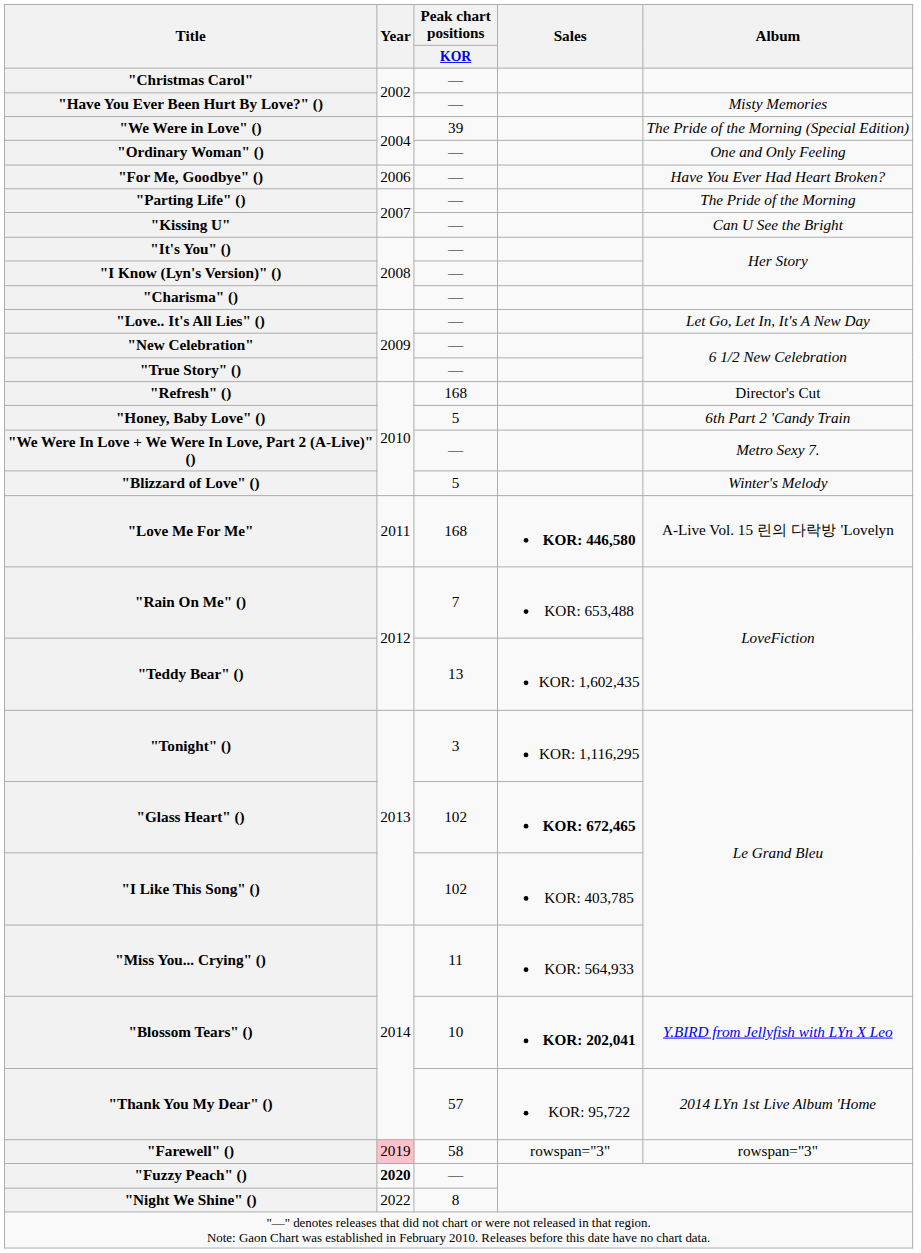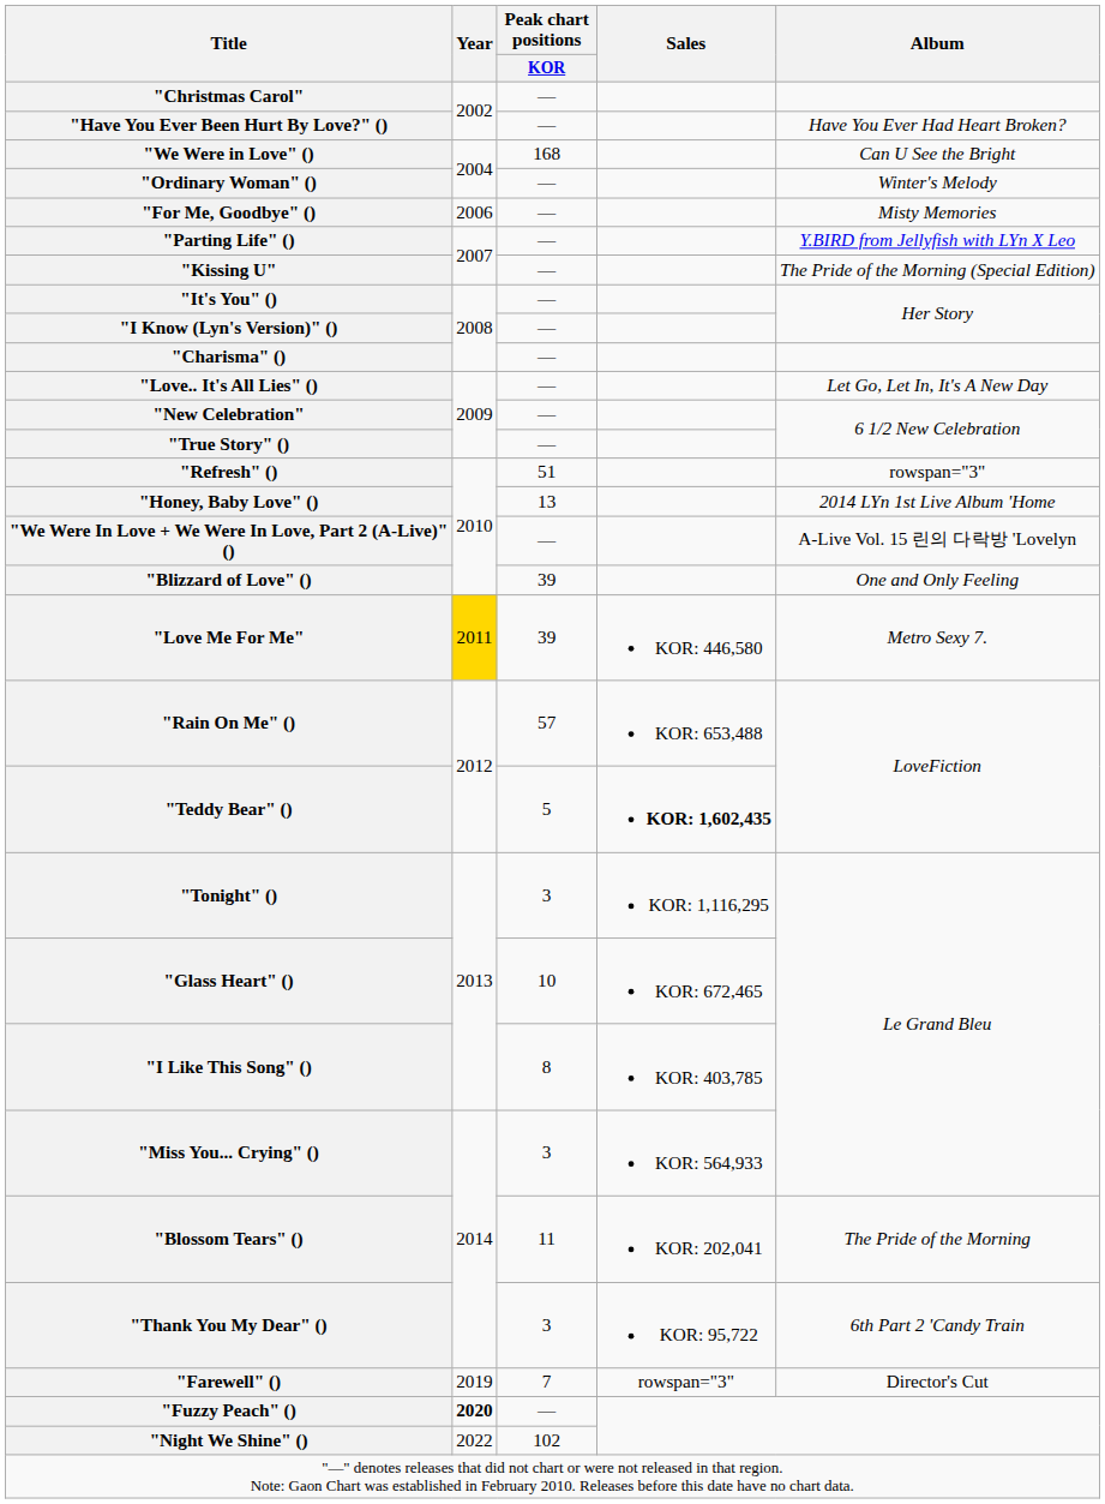"Have You Ever Been Hurt By Love?" () | Album: Misty Memories -> Have You Ever Had Heart Broken?
"We Were in Love" () | Peak chart positions / KOR: 39 -> 168
"We Were in Love" () | Album: The Pride of the Morning (Special Edition) -> Can U See the Bright
"Ordinary Woman" () | Album: One and Only Feeling -> Winter's Melody
"For Me, Goodbye" () | Album: Have You Ever Had Heart Broken? -> Misty Memories
"Parting Life" () | Album: The Pride of the Morning -> Y.BIRD from Jellyfish with LYn X Leo
"Kissing U" | Album: Can U See the Bright -> The Pride of the Morning (Special Edition)
"Refresh" () | Peak chart positions / KOR: 168 -> 51
"Refresh" () | Album: Director's Cut -> rowspan="3"
"Honey, Baby Love" () | Peak chart positions / KOR: 5 -> 13
"Honey, Baby Love" () | Album: 6th Part 2 'Candy Train -> 2014 LYn 1st Live Album 'Home
"We Were In Love + We Were In Love, Part 2 (A-Live)" () | Album: Metro Sexy 7. -> A-Live Vol. 15 린의 다락방 'Lovelyn
"Blizzard of Love" () | Peak chart positions / KOR: 5 -> 39
"Blizzard of Love" () | Album: Winter's Melody -> One and Only Feeling
"Love Me For Me" | Year: no background -> gold background
"Love Me For Me" | Peak chart positions / KOR: 168 -> 39
"Love Me For Me" | Sales: bold -> normal
"Love Me For Me" | Album: A-Live Vol. 15 린의 다락방 'Lovelyn -> Metro Sexy 7.
"Rain On Me" () | Peak chart positions / KOR: 7 -> 57
"Teddy Bear" () | Peak chart positions / KOR: 13 -> 5
"Teddy Bear" () | Sales: normal -> bold
"Glass Heart" () | Peak chart positions / KOR: 102 -> 10
"Glass Heart" () | Sales: bold -> normal
"I Like This Song" () | Peak chart positions / KOR: 102 -> 8
"Miss You... Crying" () | Peak chart positions / KOR: 11 -> 3
"Blossom Tears" () | Peak chart positions / KOR: 10 -> 11
"Blossom Tears" () | Sales: bold -> normal
"Blossom Tears" () | Album: Y.BIRD from Jellyfish with LYn X Leo -> The Pride of the Morning
"Thank You My Dear" () | Peak chart positions / KOR: 57 -> 3
"Thank You My Dear" () | Album: 2014 LYn 1st Live Album 'Home -> 6th Part 2 'Candy Train
"Farewell" () | Year: pink background -> no background
"Farewell" () | Peak chart positions / KOR: 58 -> 7
"Farewell" () | Album: rowspan="3" -> Director's Cut
"Night We Shine" () | Peak chart positions / KOR: 8 -> 102
